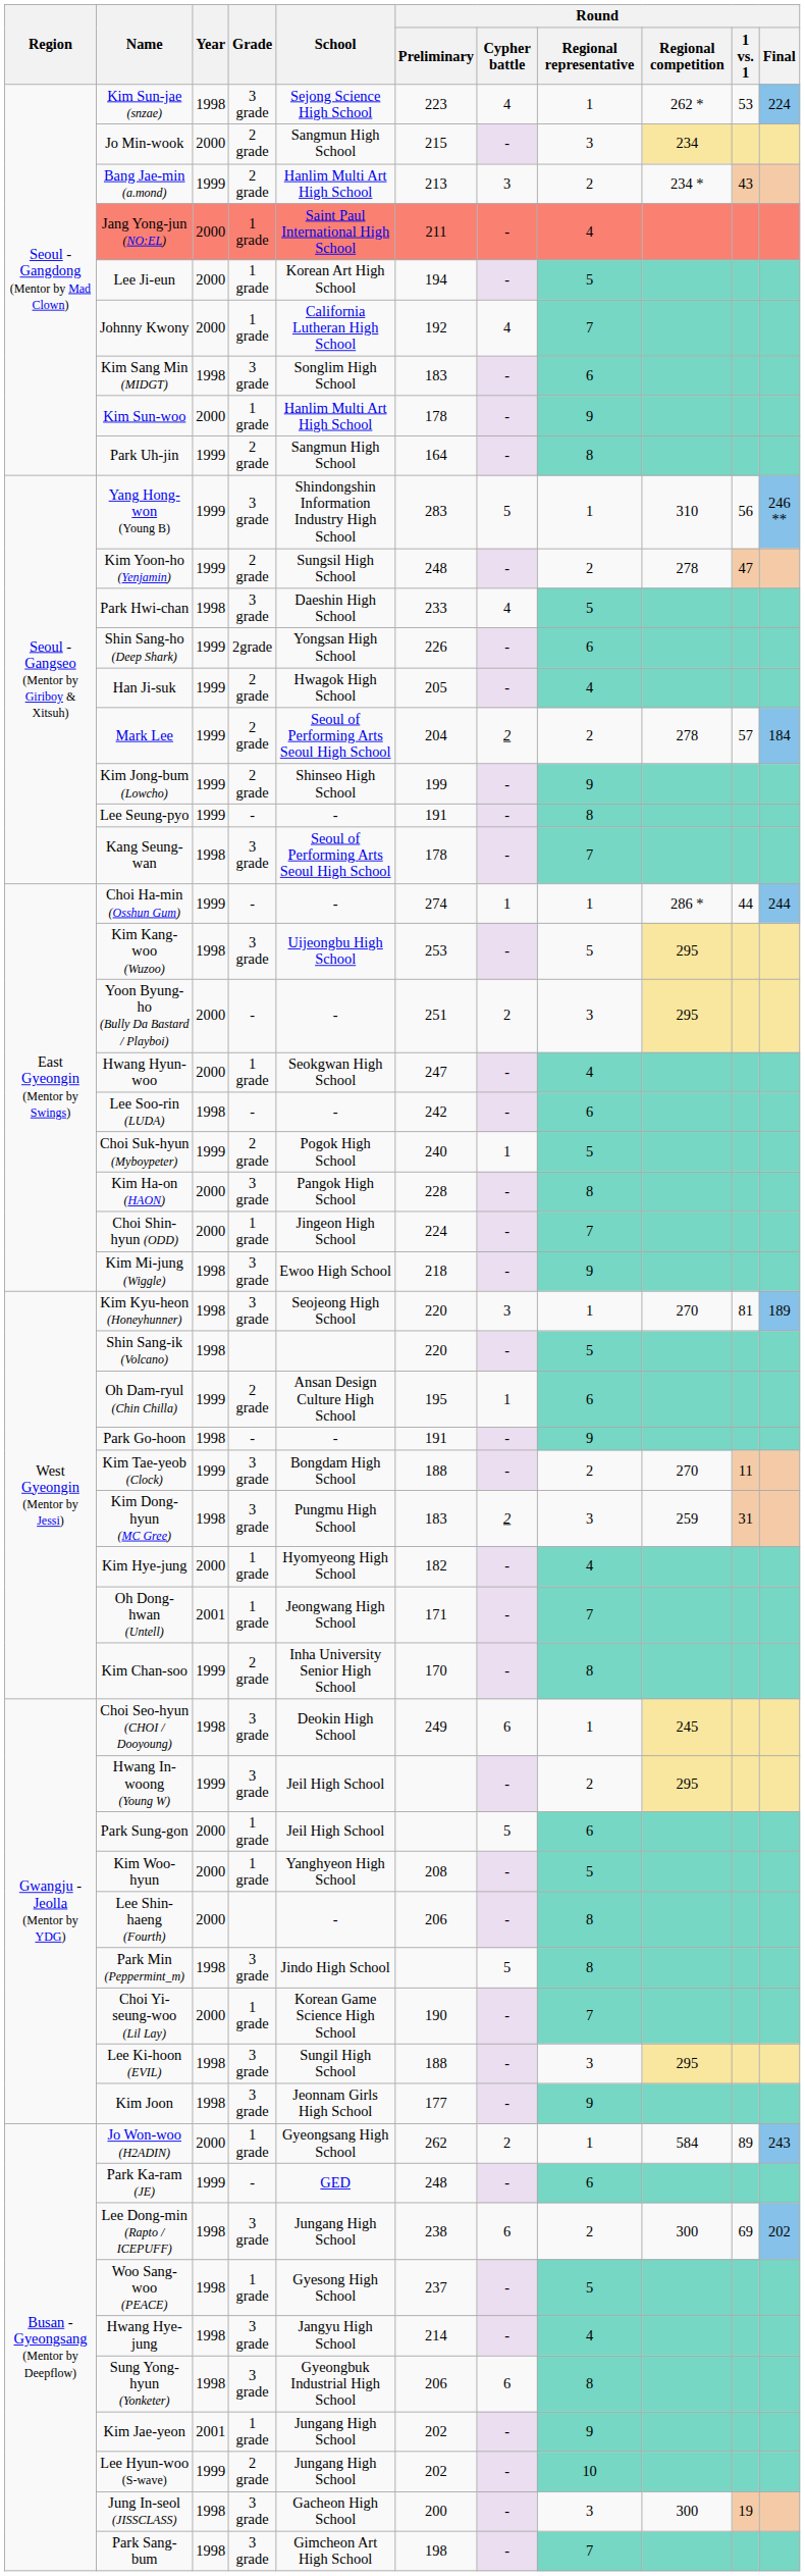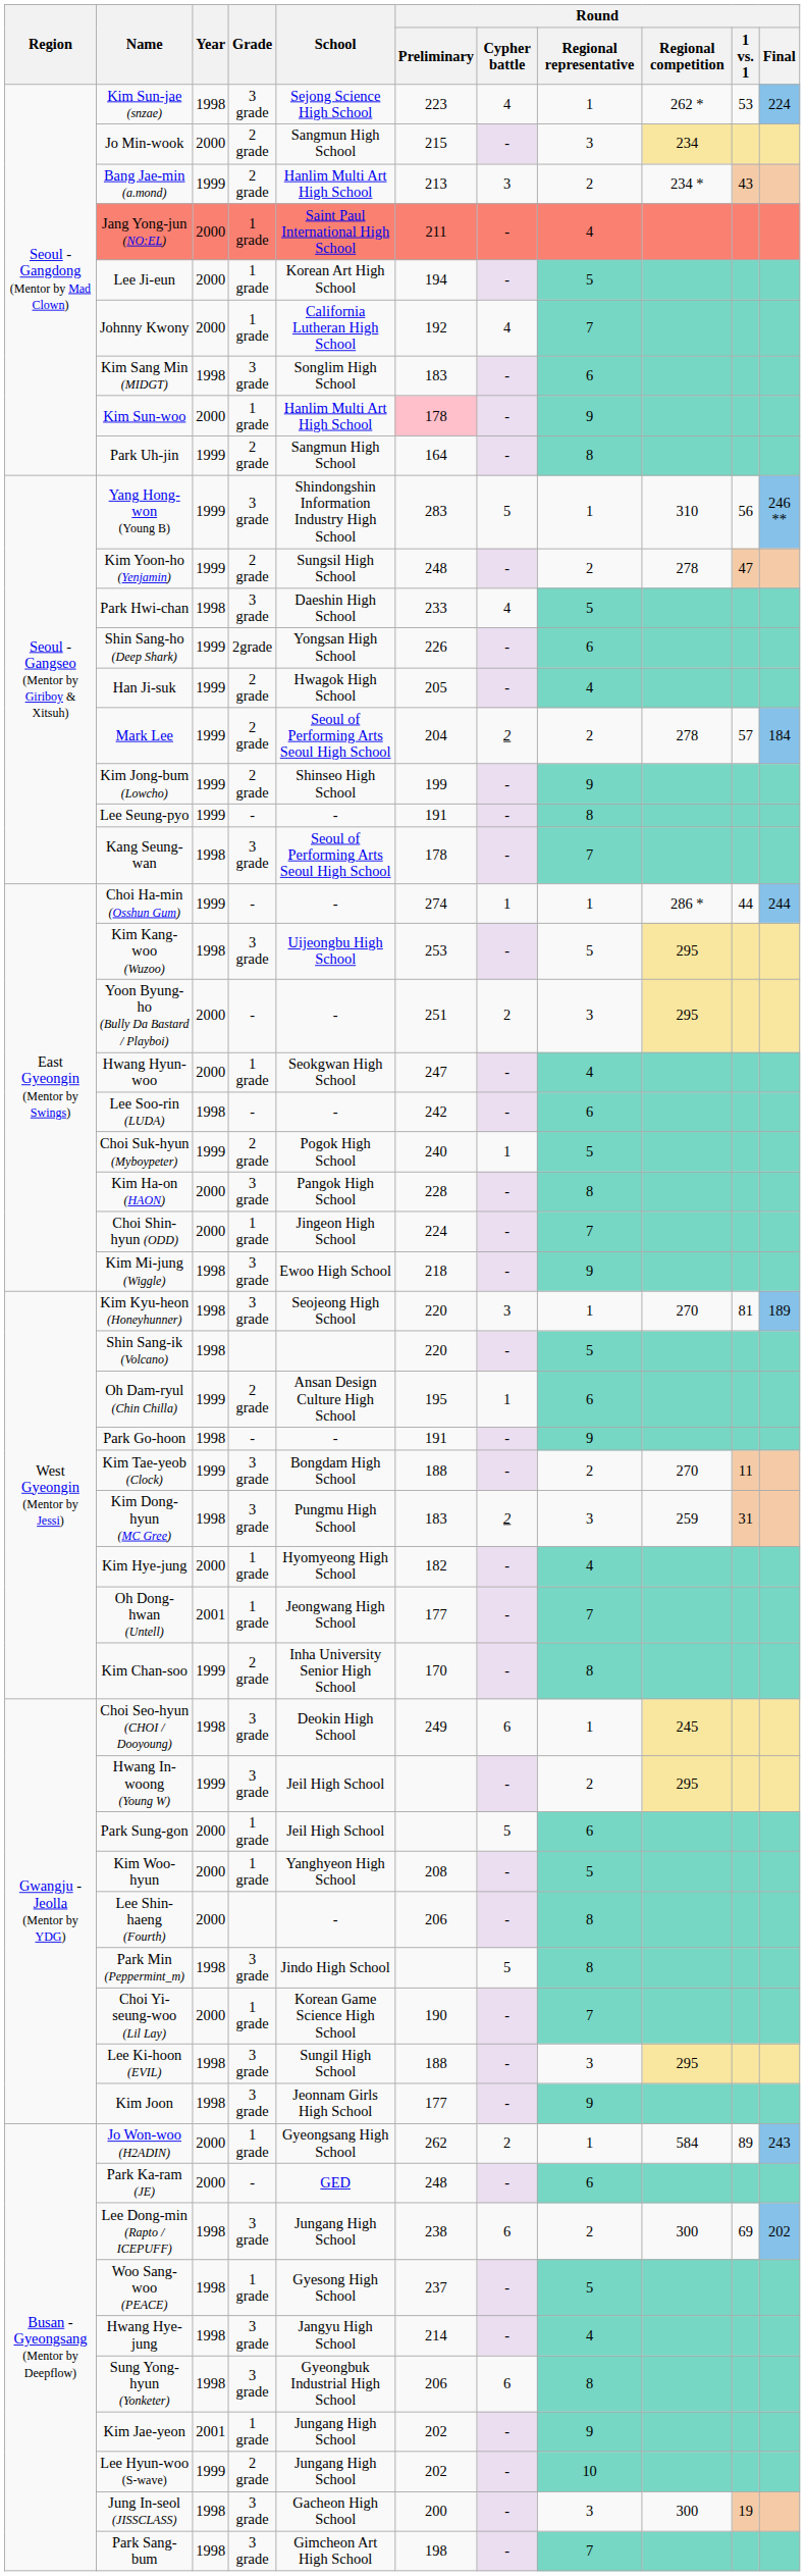Kim Sun-woo | Round / Preliminary: no background -> pink background
Oh Dong-hwan (Untell) | Round / Preliminary: 171 -> 177
Park Ka-ram (JE) | Year: 1999 -> 2000
